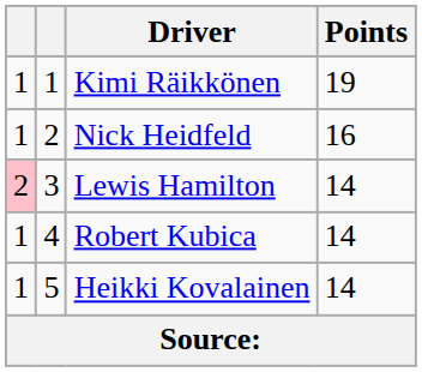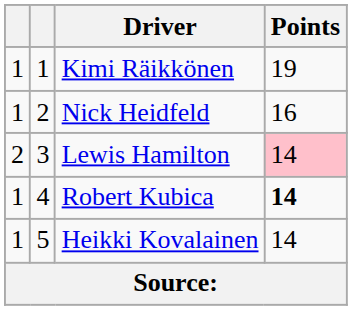Lewis Hamilton | column 1: pink background -> no background
Lewis Hamilton | Points: no background -> pink background
Robert Kubica | Points: normal -> bold
